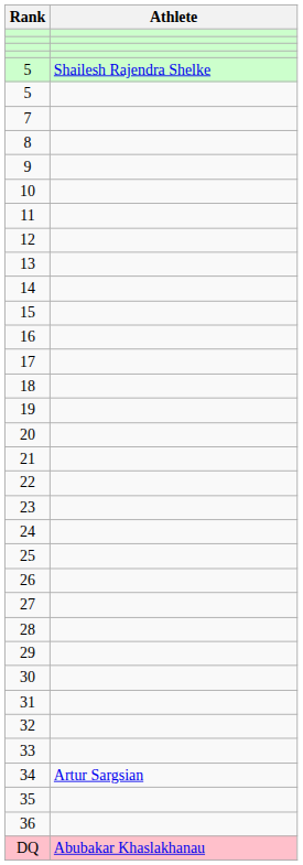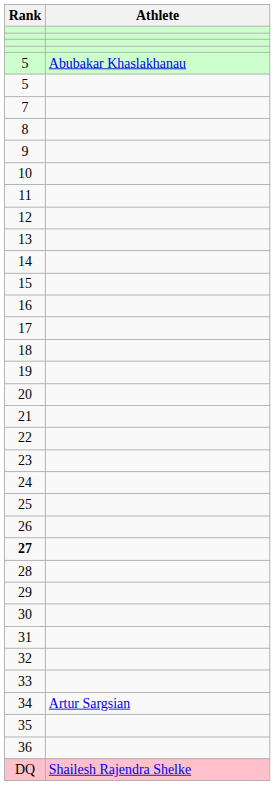row 6 | Athlete: Shailesh Rajendra Shelke -> Abubakar Khaslakhanau
row 28 | Rank: normal -> bold
row 38 | Athlete: Abubakar Khaslakhanau -> Shailesh Rajendra Shelke
